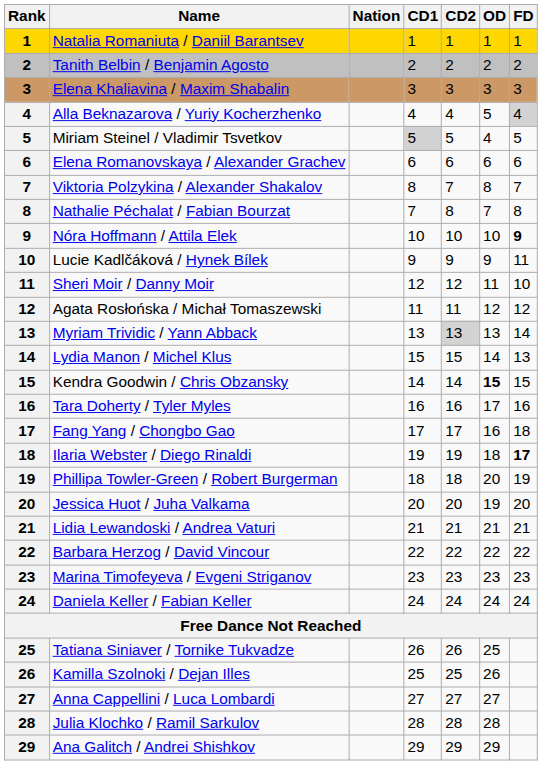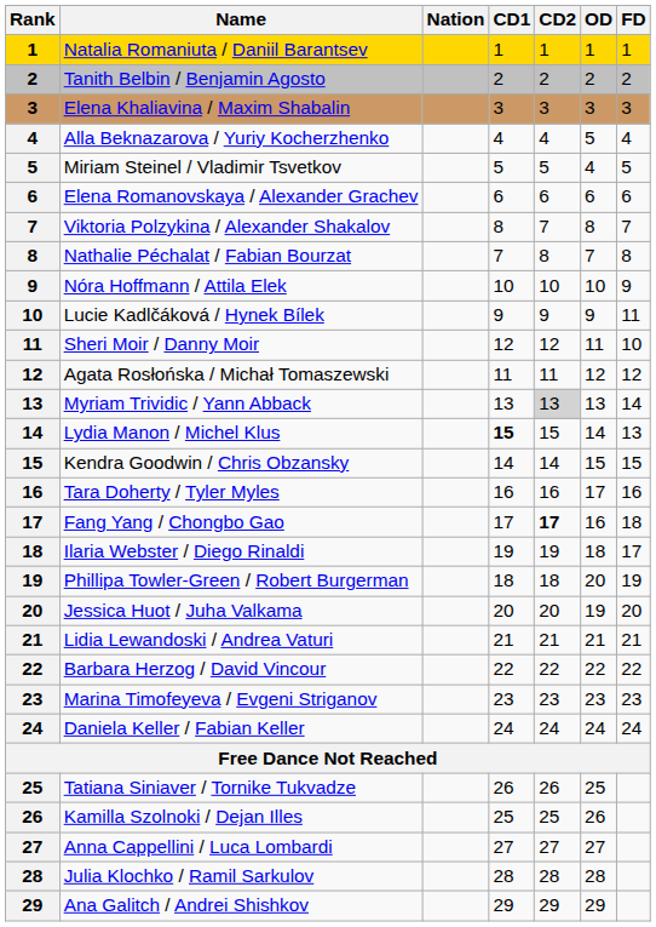Alla Beknazarova / Yuriy Kocherzhenko | FD: lightgrey background -> no background
Miriam Steinel / Vladimir Tsvetkov | CD1: lightgrey background -> no background
Nóra Hoffmann / Attila Elek | FD: bold -> normal
Lydia Manon / Michel Klus | CD1: normal -> bold
Kendra Goodwin / Chris Obzansky | OD: bold -> normal
Fang Yang / Chongbo Gao | CD2: normal -> bold
Ilaria Webster / Diego Rinaldi | FD: bold -> normal
